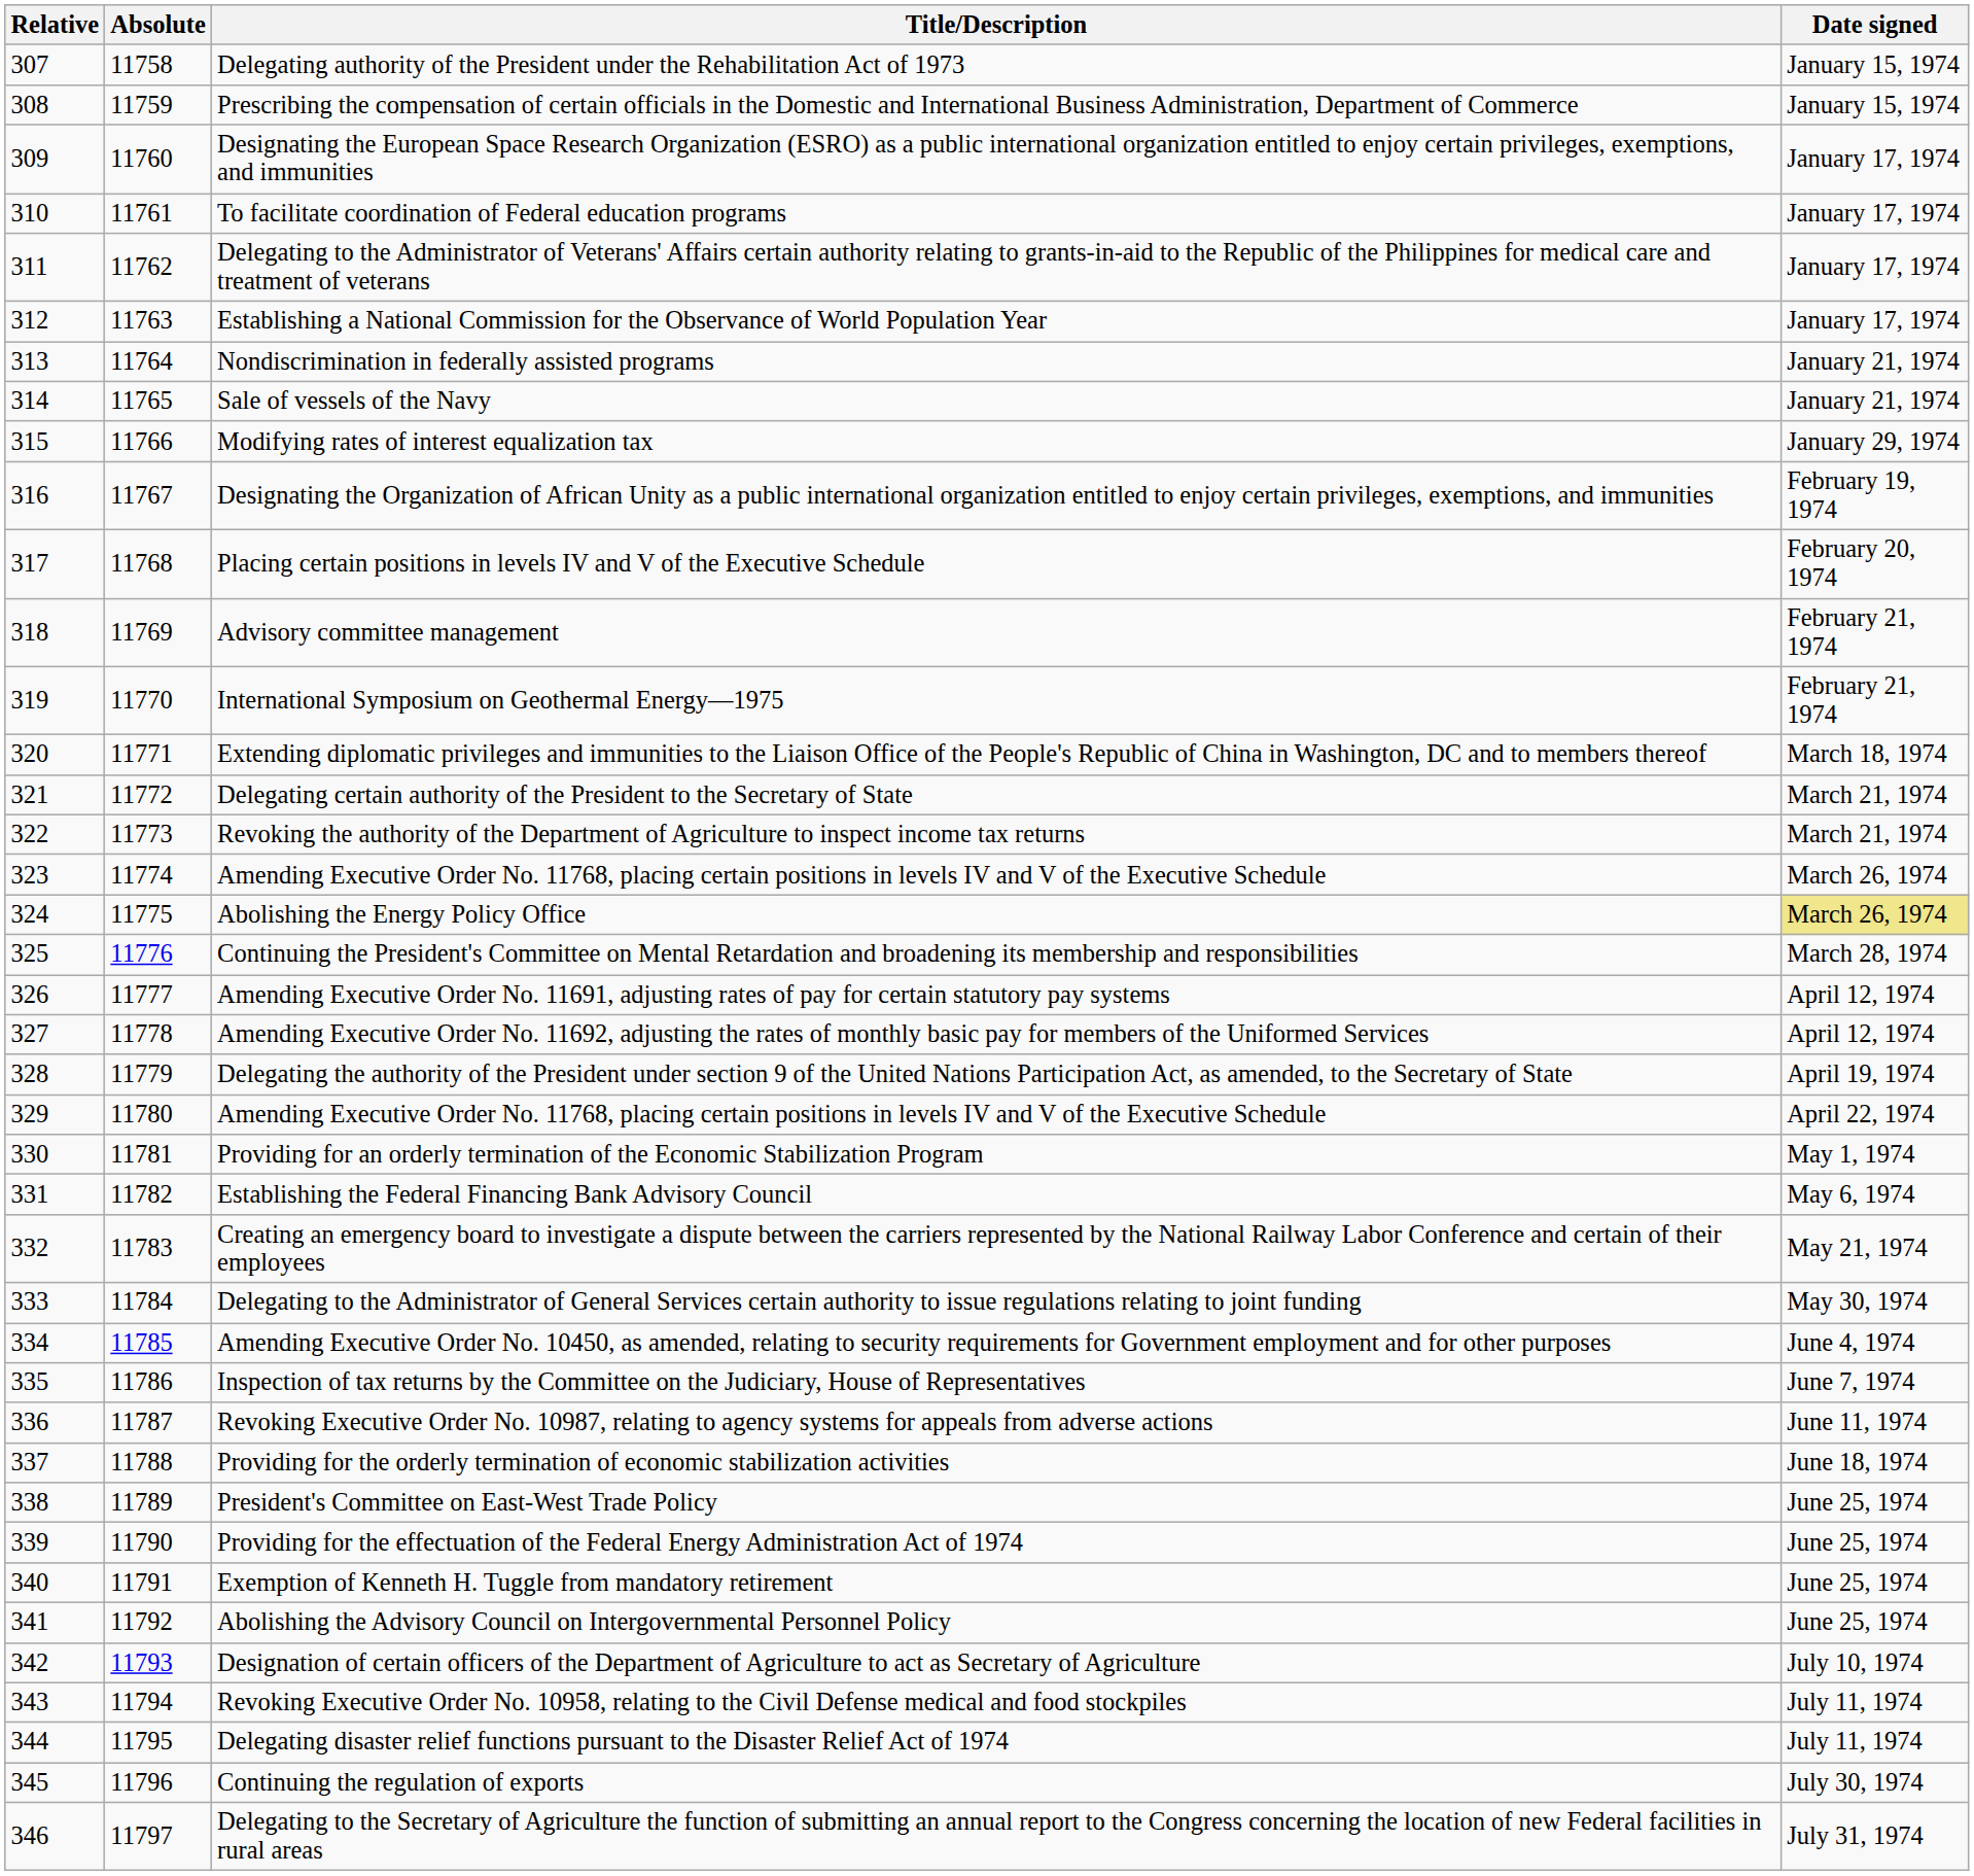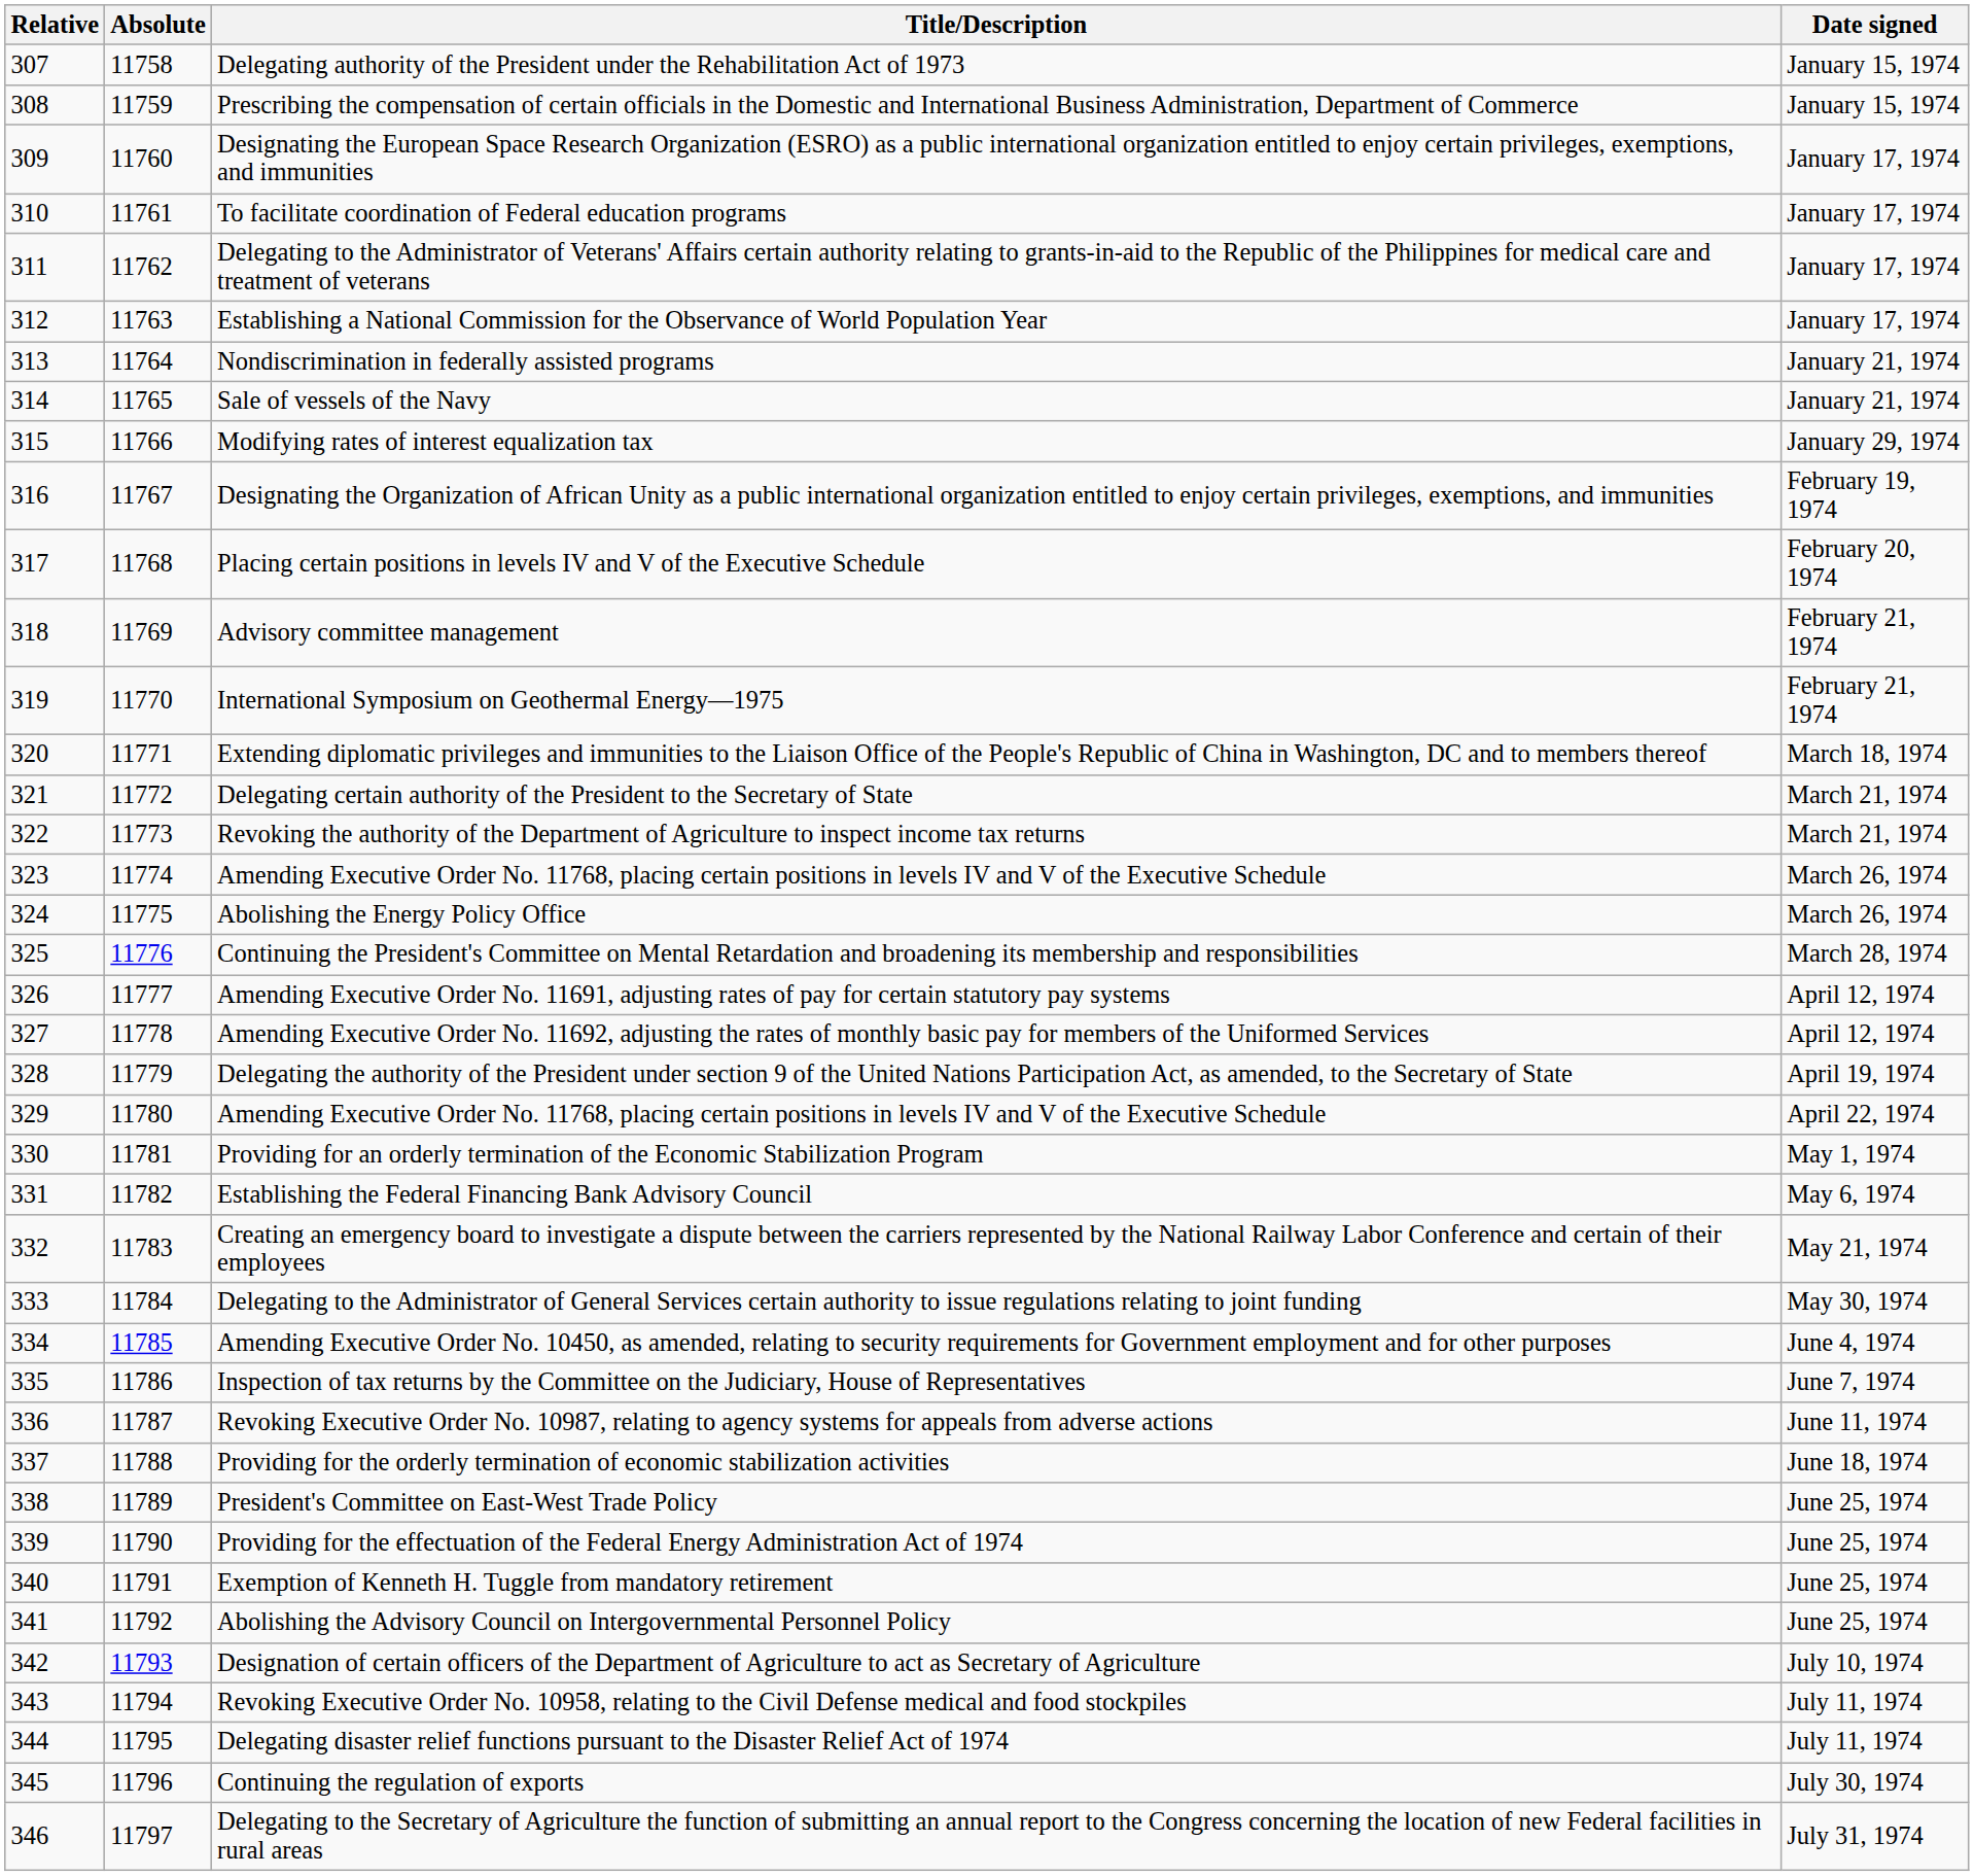Abolishing the Energy Policy Office | Date signed: khaki background -> no background
